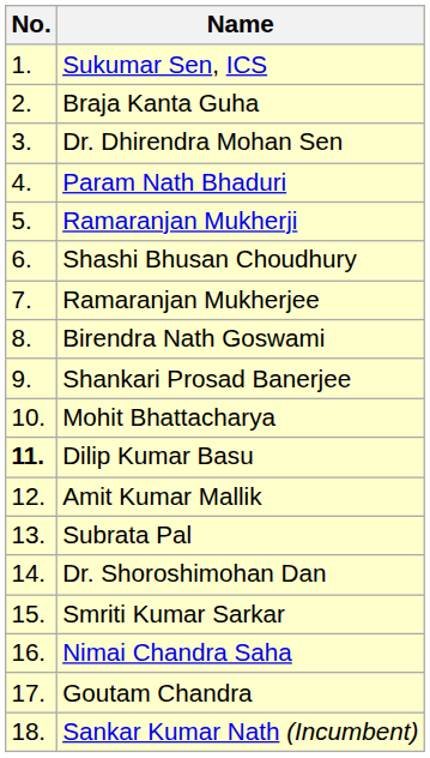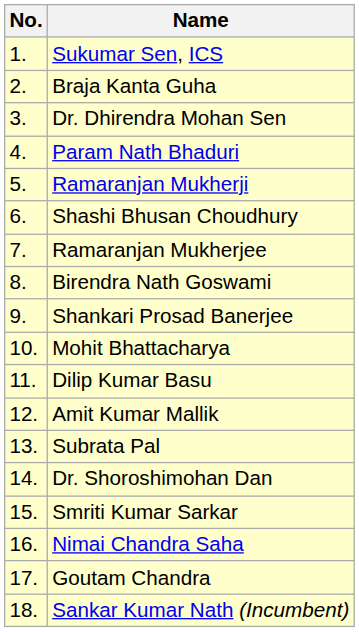Dilip Kumar Basu | No.: bold -> normal
